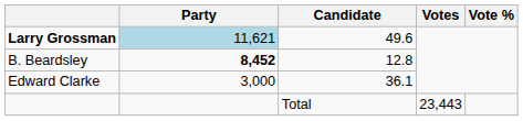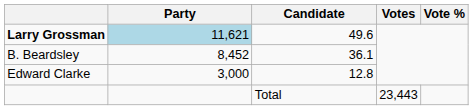B. Beardsley | Party: bold -> normal
B. Beardsley | Candidate: 12.8 -> 36.1
Edward Clarke | Candidate: 36.1 -> 12.8
